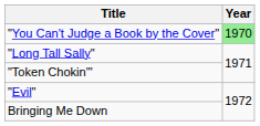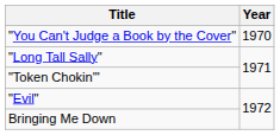"You Can't Judge a Book by the Cover" | Year: lightgreen background -> no background
